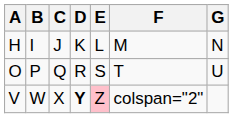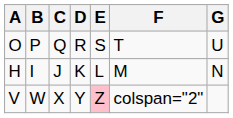rows swapped: H <-> O
V | D: bold -> normal
